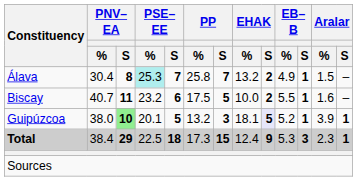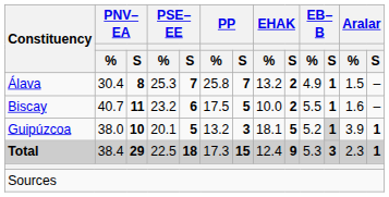Álava | PSE–EE / %: paleturquoise background -> no background
Guipúzcoa | PNV–EA / S: lightgreen background -> no background
Guipúzcoa | EHAK / S: lavender background -> no background
Guipúzcoa | EB–B / S: no background -> lightgrey background
